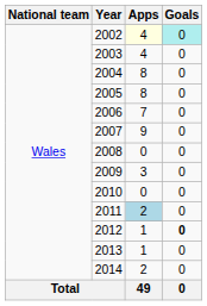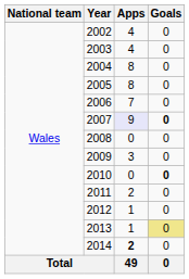2002 | Apps: lightyellow background -> no background
2002 | Goals: paleturquoise background -> no background
2007 | Apps: no background -> lavender background
2007 | Goals: normal -> bold
2010 | Goals: normal -> bold
2011 | Apps: lightblue background -> no background
2012 | Goals: bold -> normal
2013 | Goals: no background -> khaki background
2014 | Apps: normal -> bold
